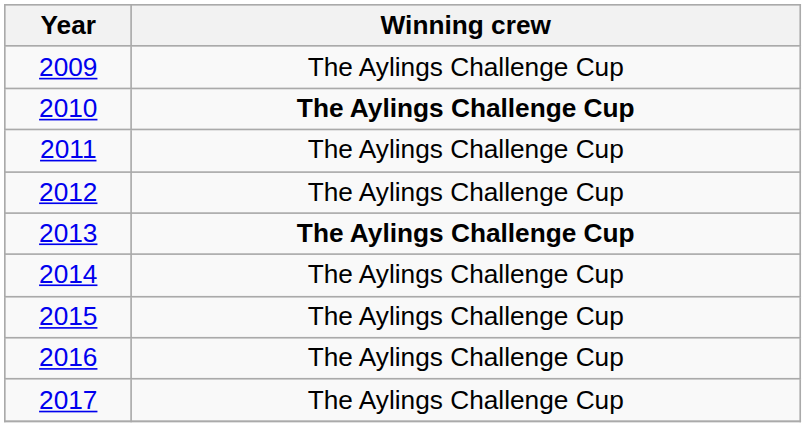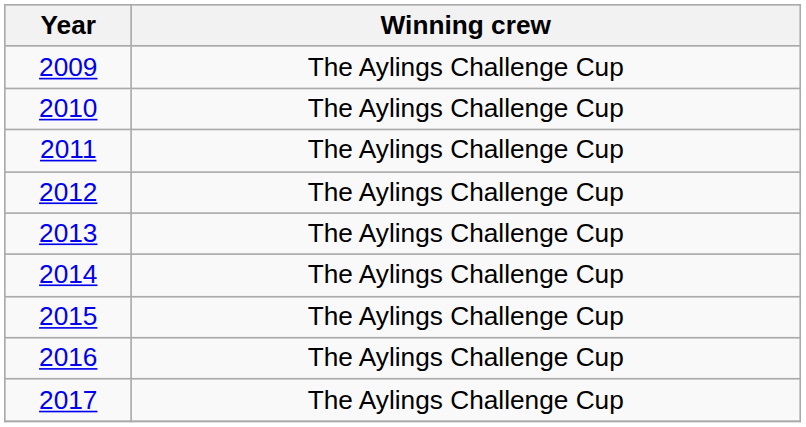2010 | Winning crew: bold -> normal
2013 | Winning crew: bold -> normal
